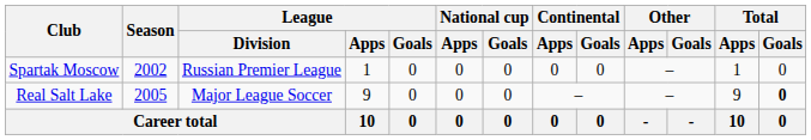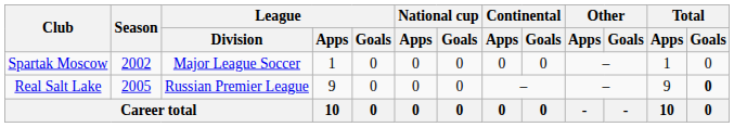Spartak Moscow | League / Division: Russian Premier League -> Major League Soccer
Real Salt Lake | League / Division: Major League Soccer -> Russian Premier League
